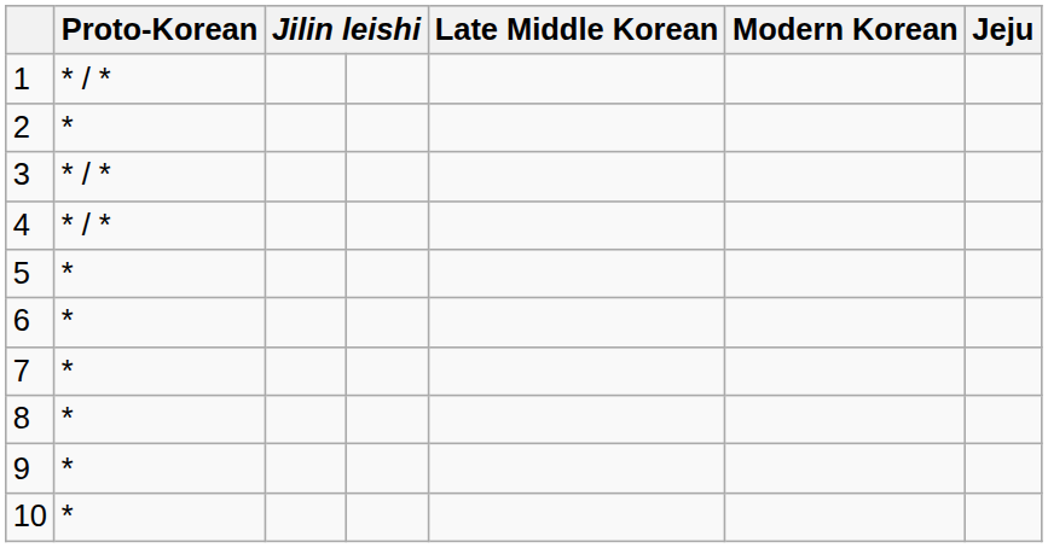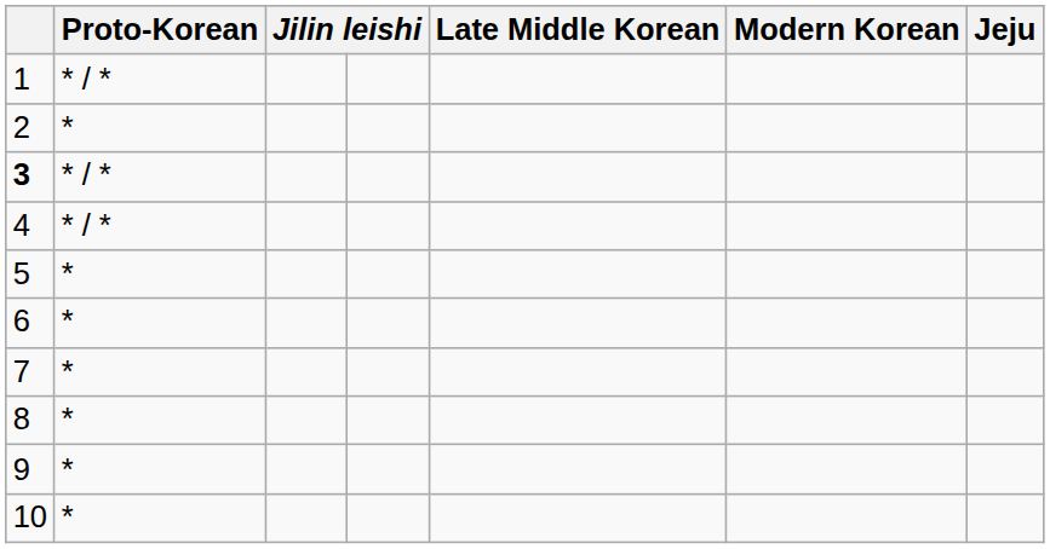3 | column 1: normal -> bold
